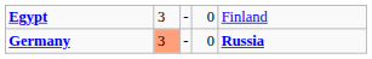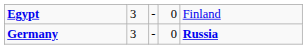Germany | column 2: lightsalmon background -> no background
